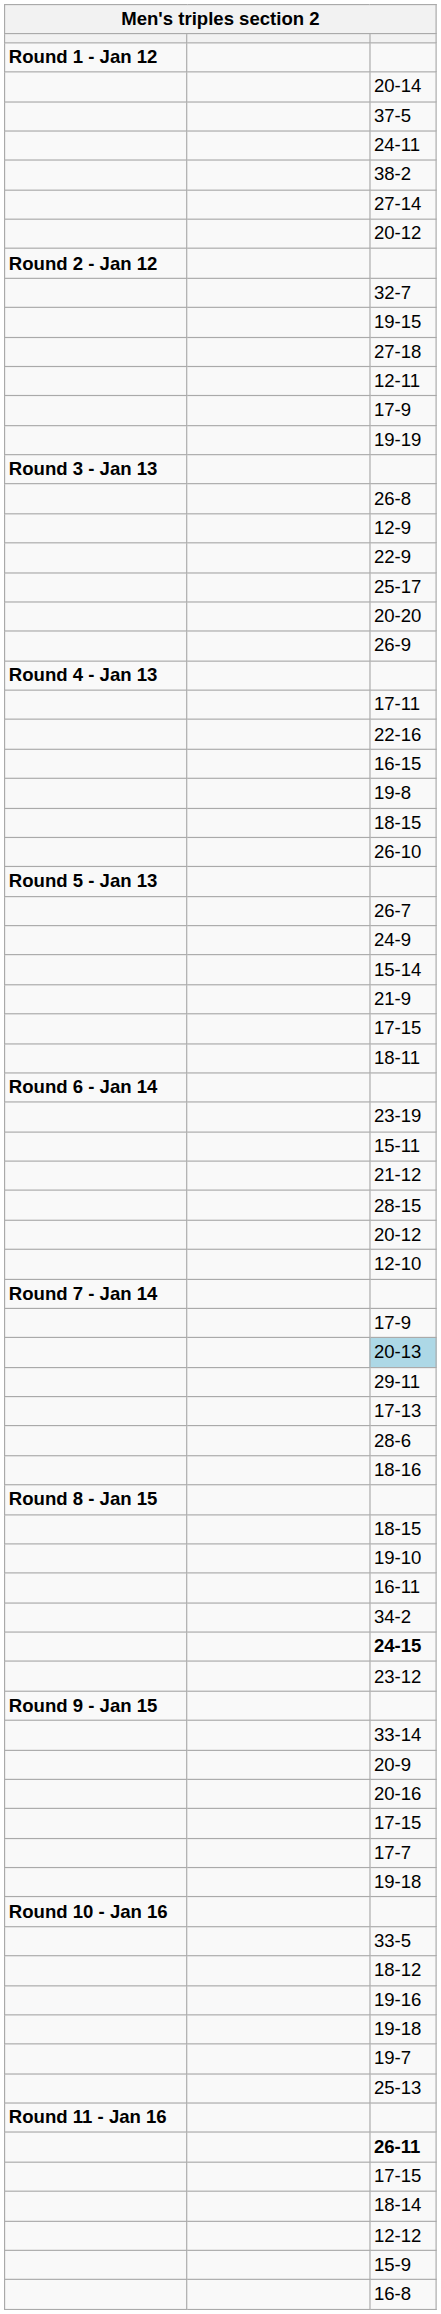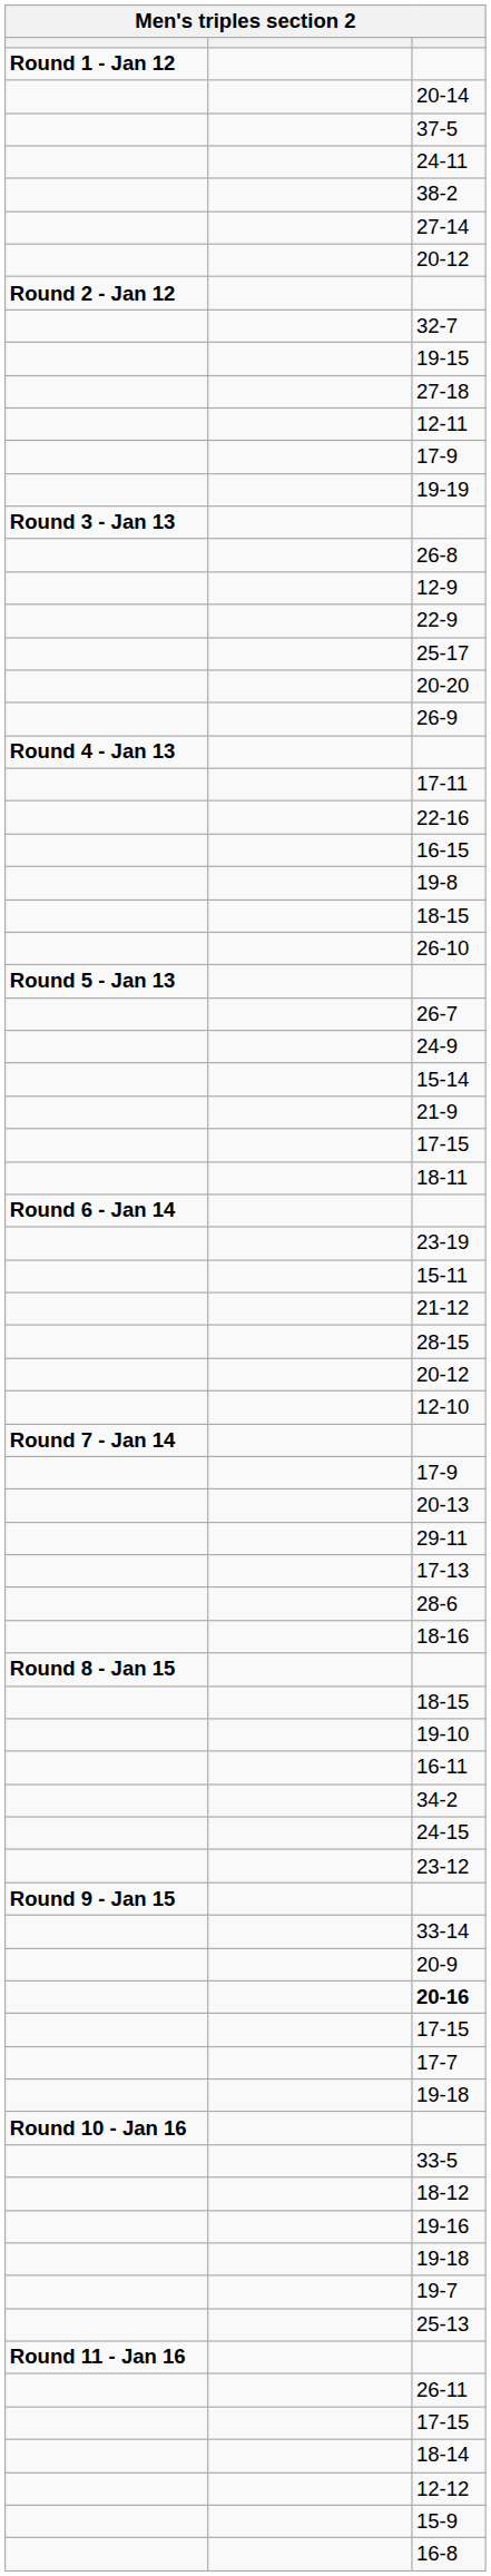20-13 | column 3: lightblue background -> no background
24-15 | column 3: bold -> normal
20-16 | column 3: normal -> bold
26-11 | column 3: bold -> normal
